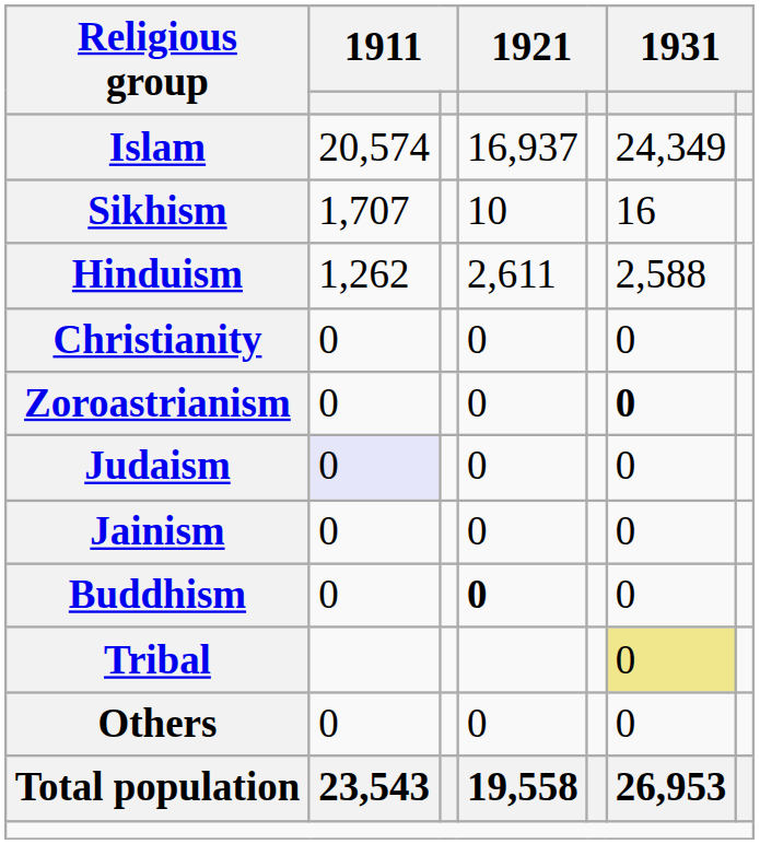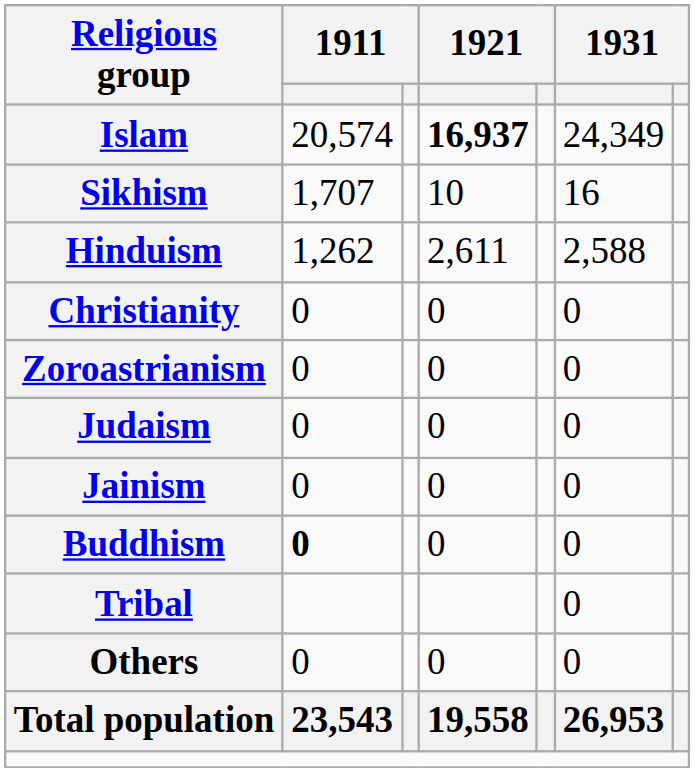Islam | column 4: normal -> bold
Zoroastrianism | column 6: bold -> normal
Judaism | column 2: lavender background -> no background
Buddhism | column 2: normal -> bold
Buddhism | column 4: bold -> normal
Tribal | column 6: khaki background -> no background
